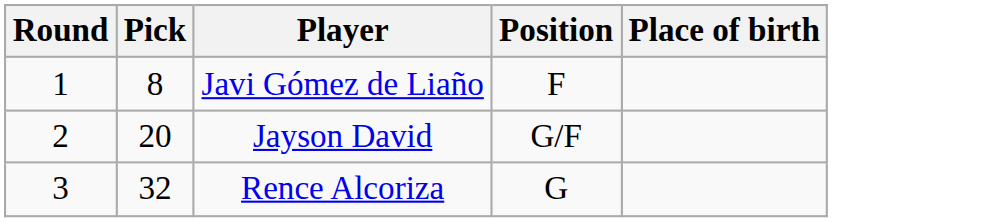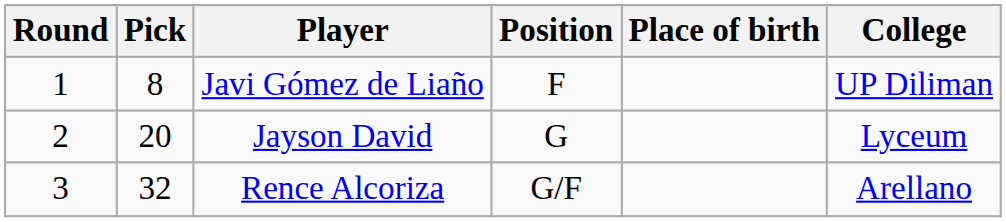+ column: College | UP Diliman | Lyceum | Arellano
Jayson David | Position: G/F -> G
Rence Alcoriza | Position: G -> G/F
